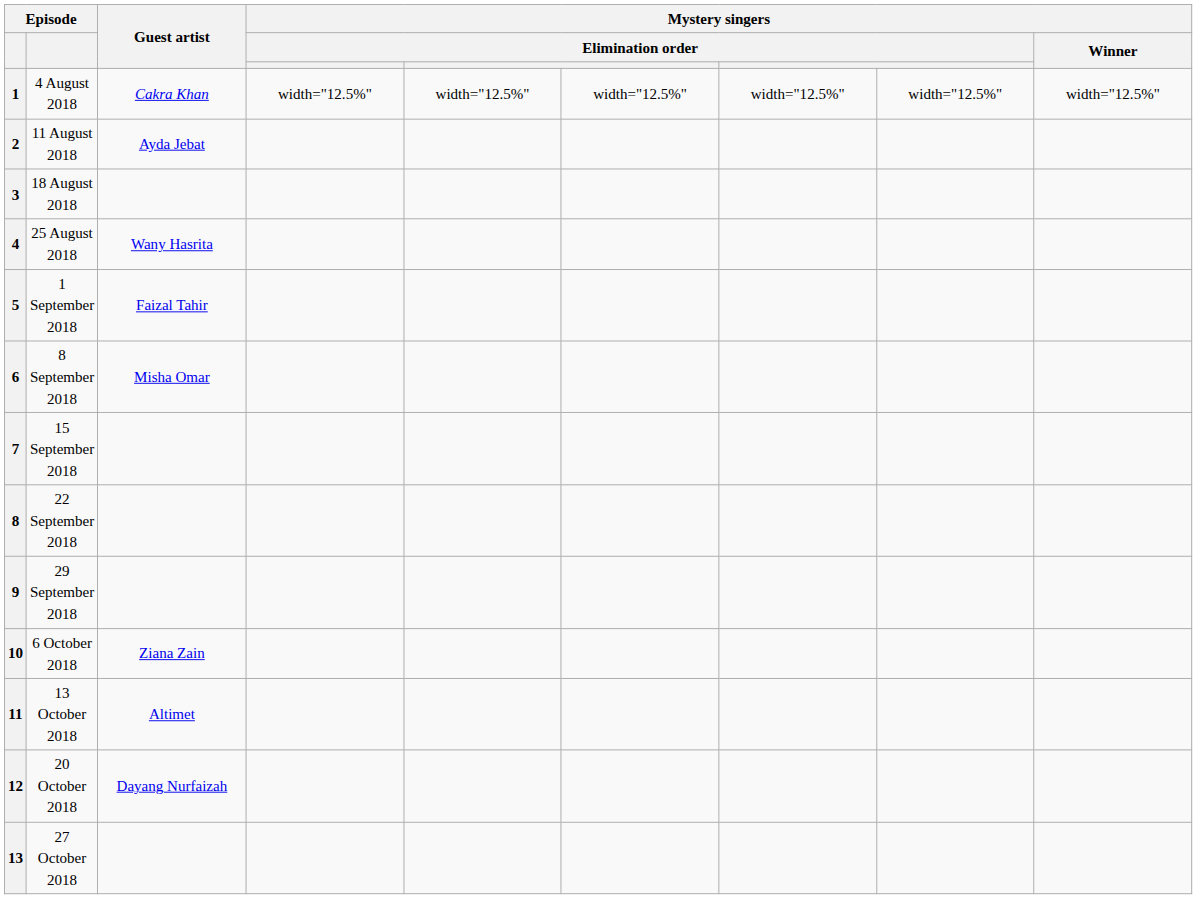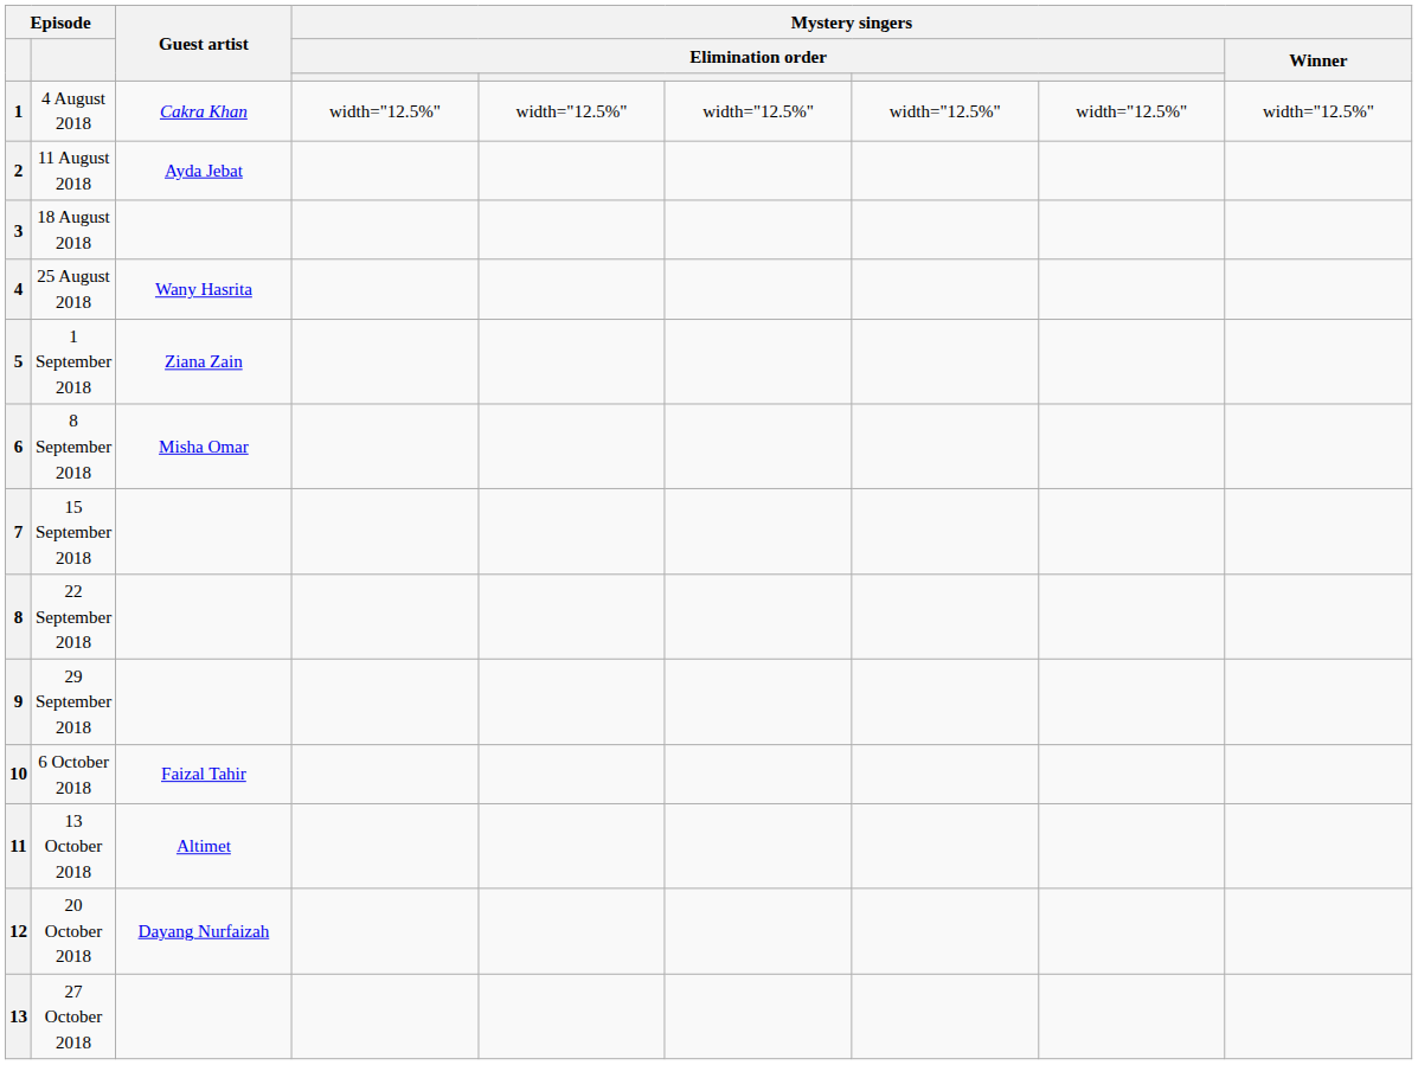5 | Guest artist: Faizal Tahir -> Ziana Zain
10 | Guest artist: Ziana Zain -> Faizal Tahir
